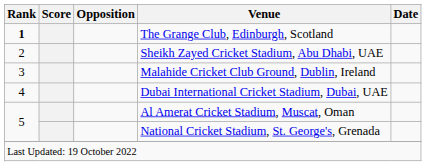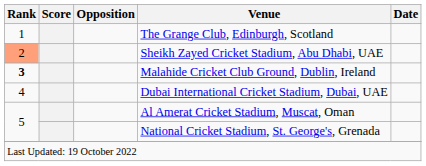The Grange Club, Edinburgh, Scotland | Rank: bold -> normal
Sheikh Zayed Cricket Stadium, Abu Dhabi, UAE | Rank: no background -> lightsalmon background
Malahide Cricket Club Ground, Dublin, Ireland | Rank: normal -> bold
